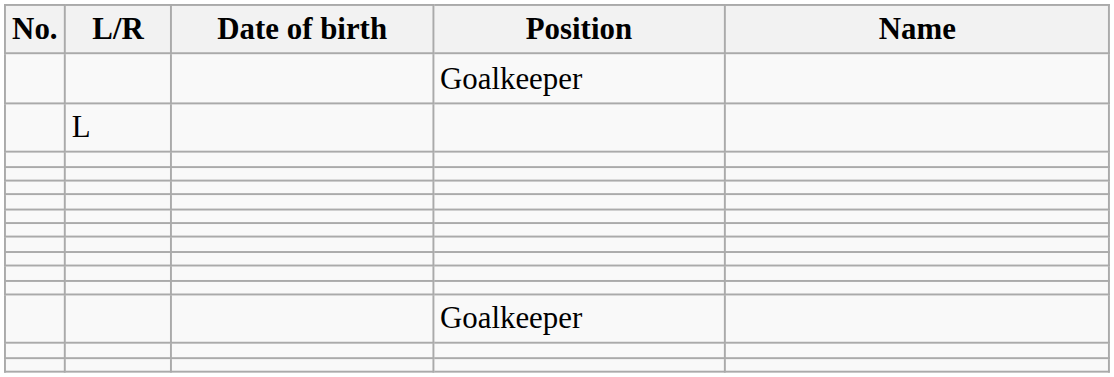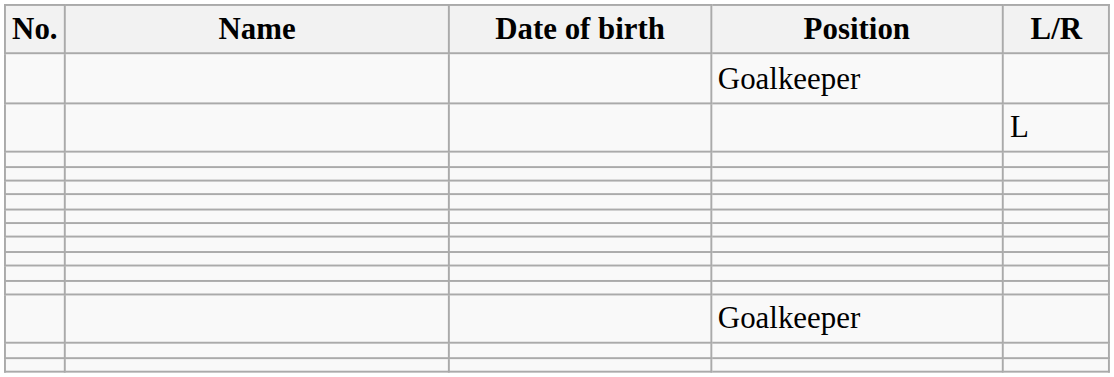columns swapped: Name <-> L/R
